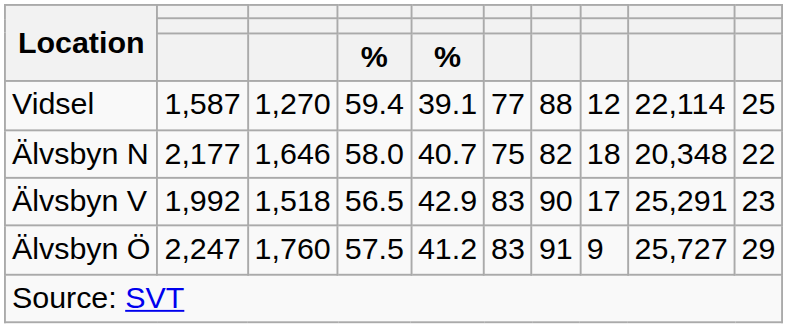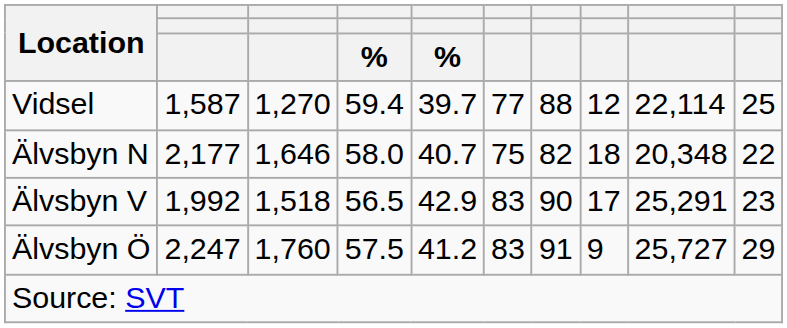Vidsel | column 5: 39.1 -> 39.7
